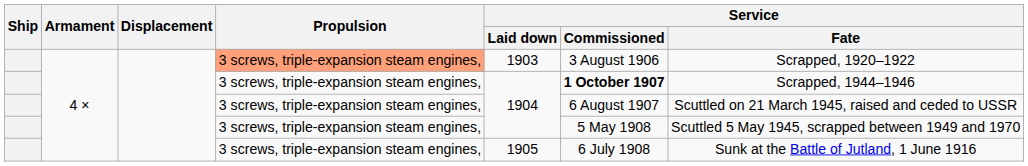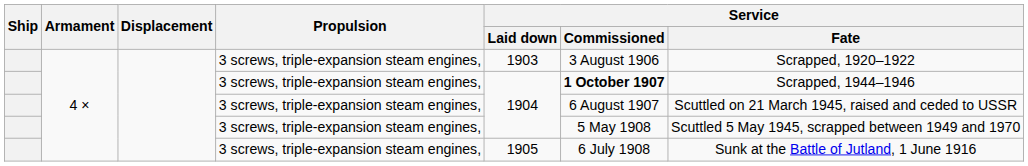row 3 | Propulsion: lightsalmon background -> no background
